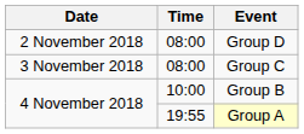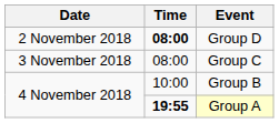Group D | Time: normal -> bold
Group A | Time: normal -> bold
